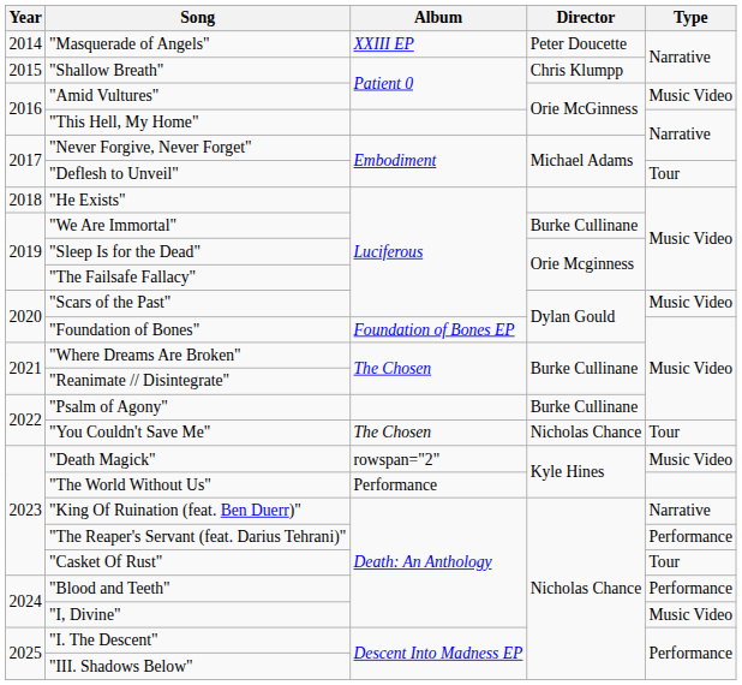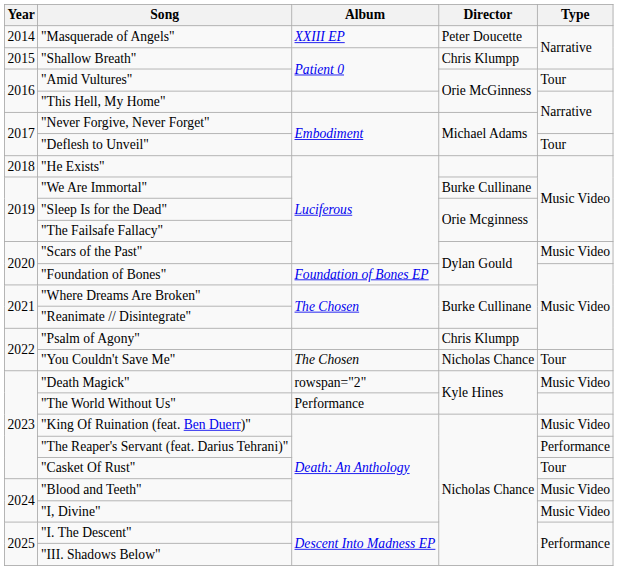"Amid Vultures" | Type: Music Video -> Tour
"Psalm of Agony" | Director: Burke Cullinane -> Chris Klumpp
"King Of Ruination (feat. Ben Duerr)" | Type: Narrative -> Music Video
"Blood and Teeth" | Type: Performance -> Music Video
